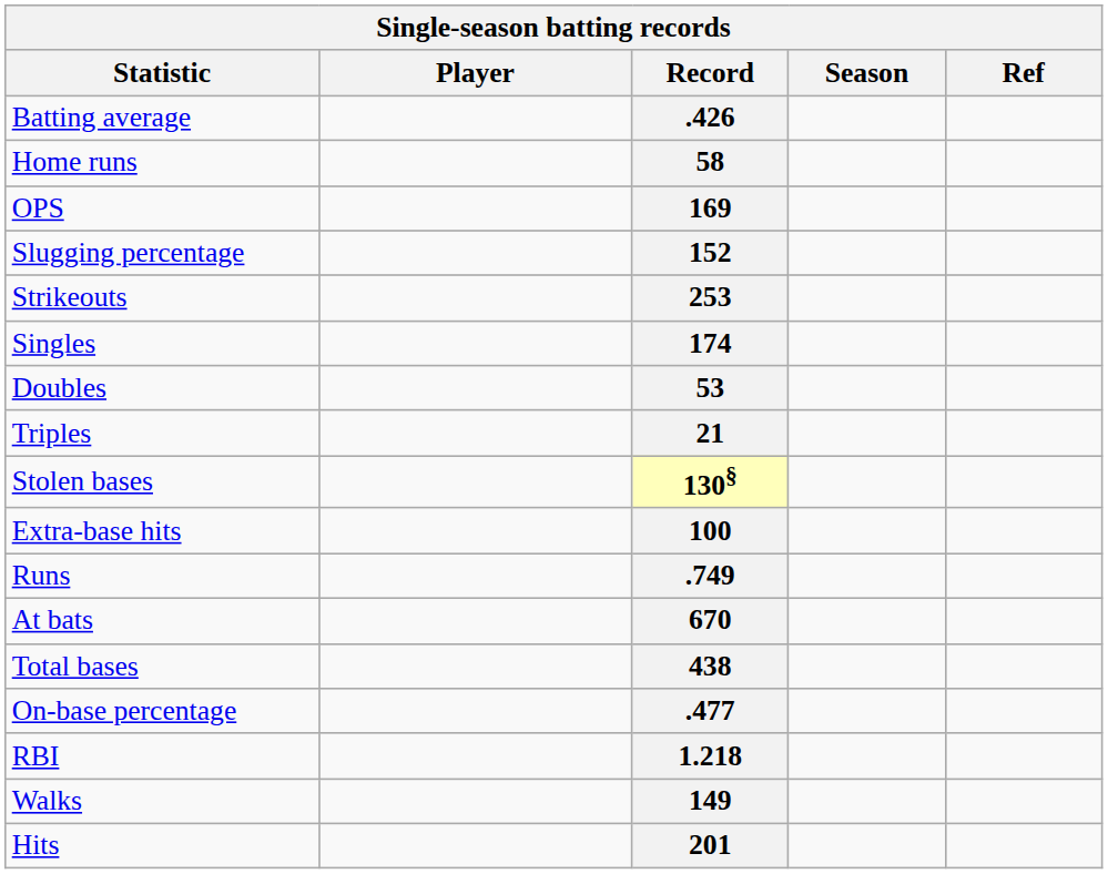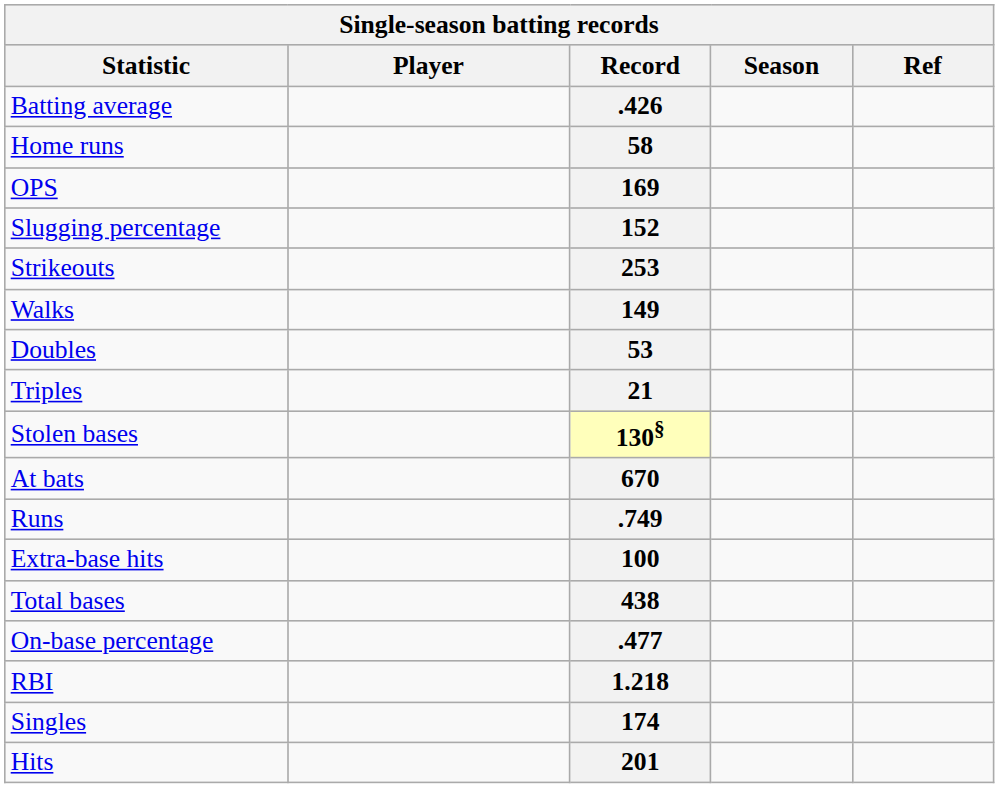rows swapped: 174 <-> 149
rows swapped: 670 <-> 100
